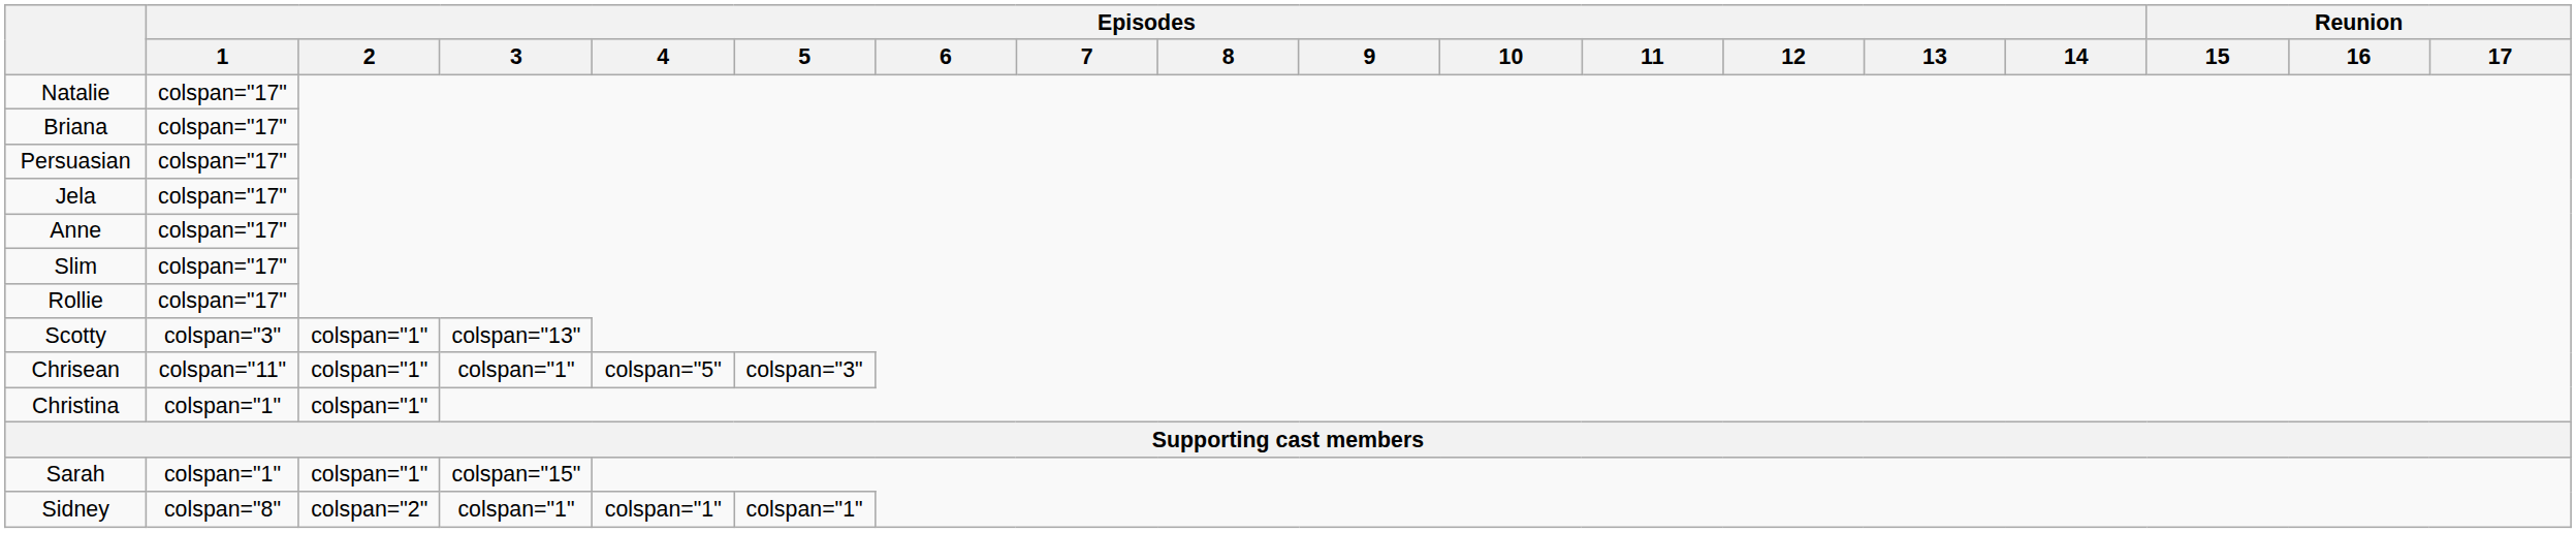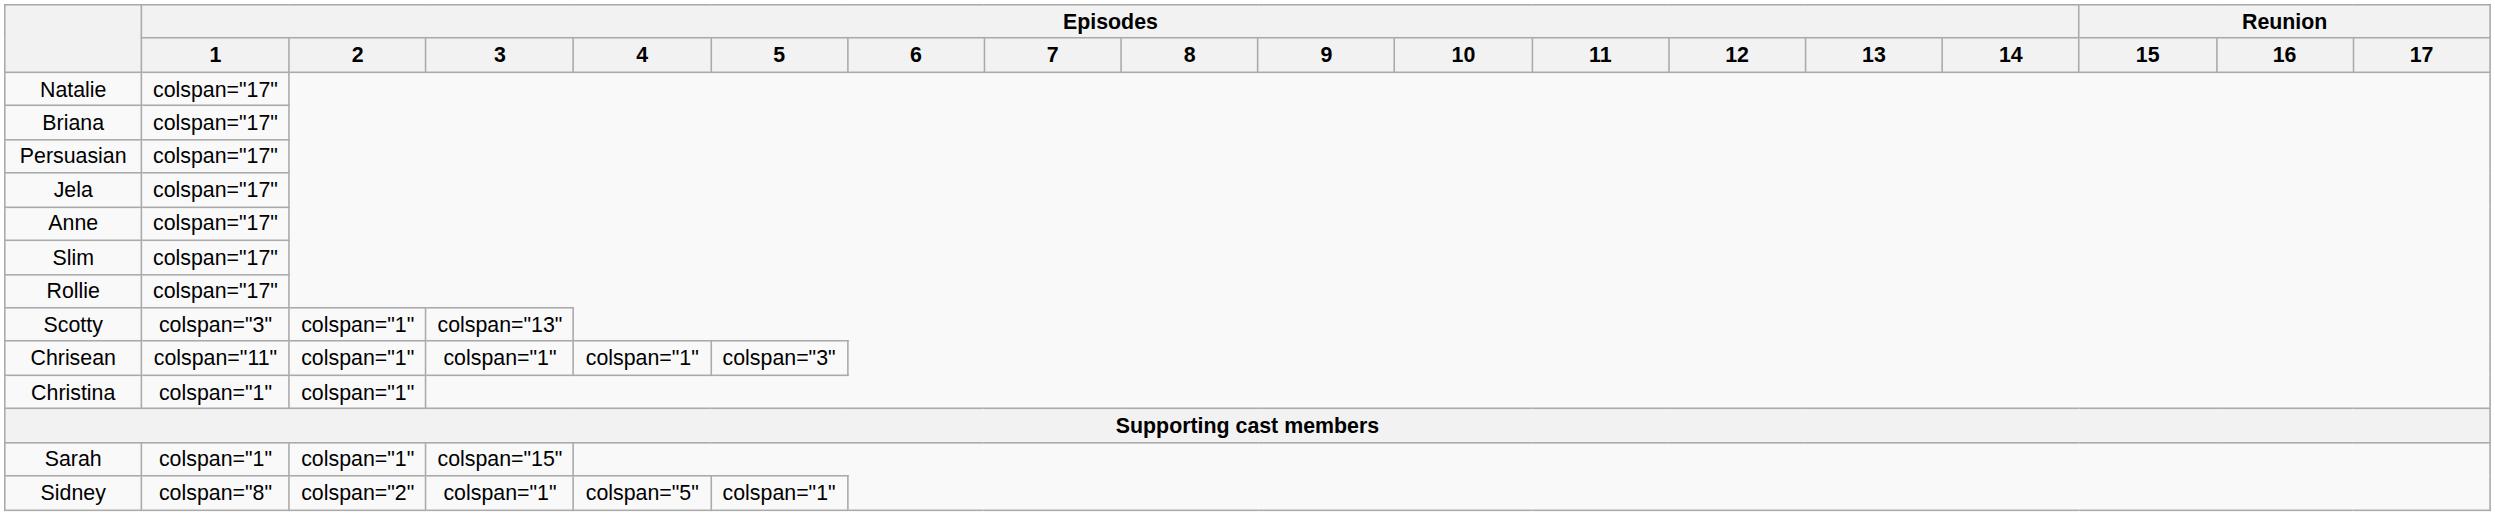Chrisean | Episodes / 4: colspan="5" -> colspan="1"
Sidney | Episodes / 4: colspan="1" -> colspan="5"
